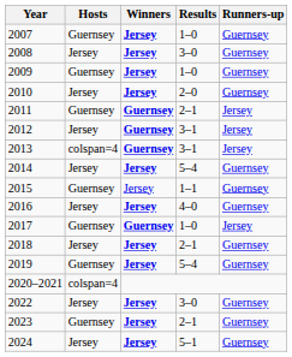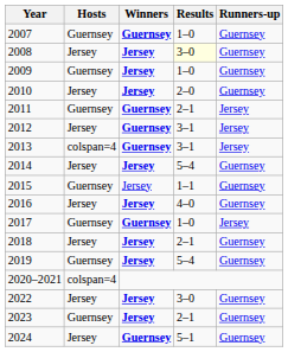2007 | Winners: Jersey -> Guernsey
2008 | Results: no background -> lightyellow background
2024 | Winners: Jersey -> Guernsey
